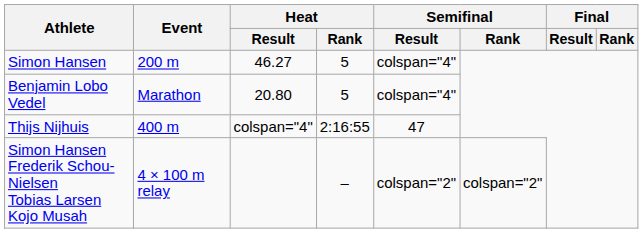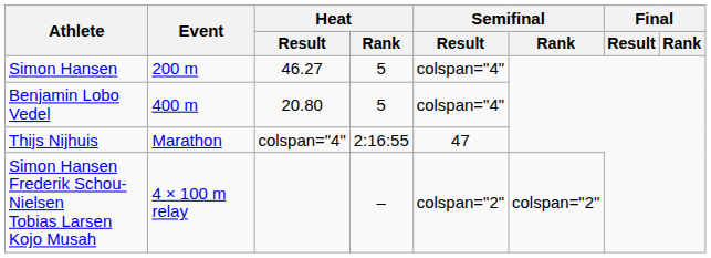Benjamin Lobo Vedel | Event: Marathon -> 400 m
Thijs Nijhuis | Event: 400 m -> Marathon
